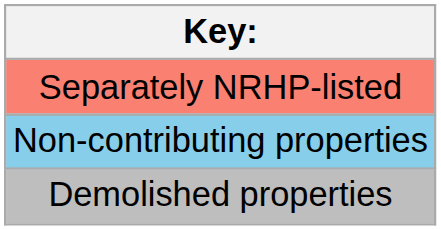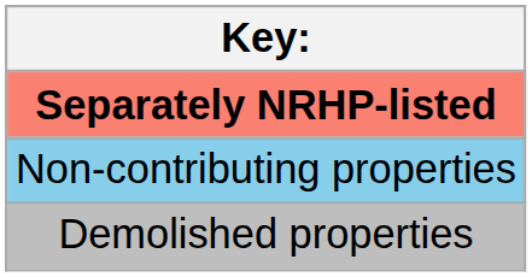row 2 | column 1: normal -> bold
